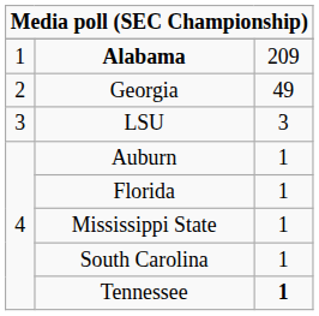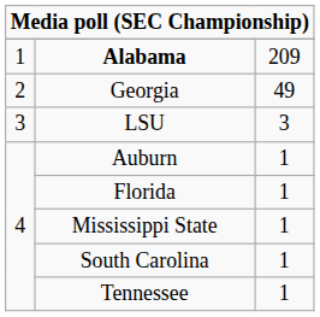Tennessee | column 3: bold -> normal
